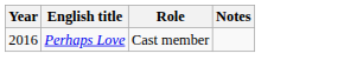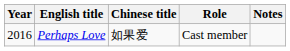+ column: Chinese title | 如果爱
